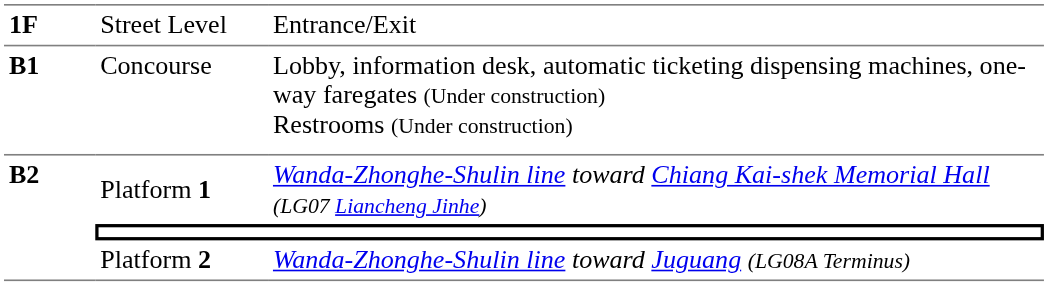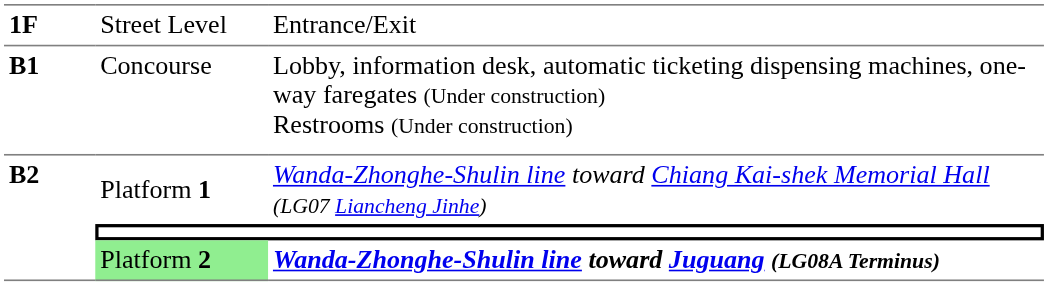Platform 2 | column 2: no background -> lightgreen background
Platform 2 | column 3: normal -> bold
